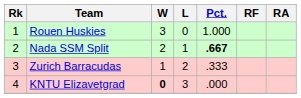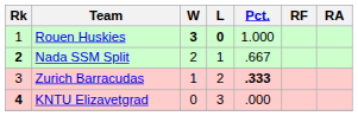Rouen Huskies | W: normal -> bold
Rouen Huskies | L: normal -> bold
Nada SSM Split | Rk: normal -> bold
Nada SSM Split | Pct.: bold -> normal
Zurich Barracudas | Pct.: normal -> bold
KNTU Elizavetgrad | Rk: normal -> bold
KNTU Elizavetgrad | W: bold -> normal
